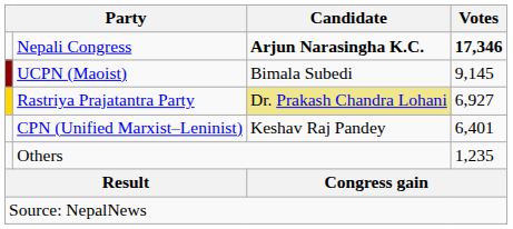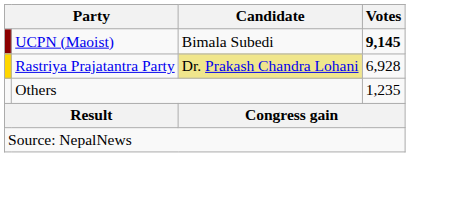- row: Nepali Congress | Arjun Narasingha K.C. | 17,346
UCPN (Maoist) | Votes: normal -> bold
Rastriya Prajatantra Party | Votes: 6,927 -> 6,928
- row: CPN (Unified Marxist–Leninist) | Keshav Raj Pandey | 6,401
